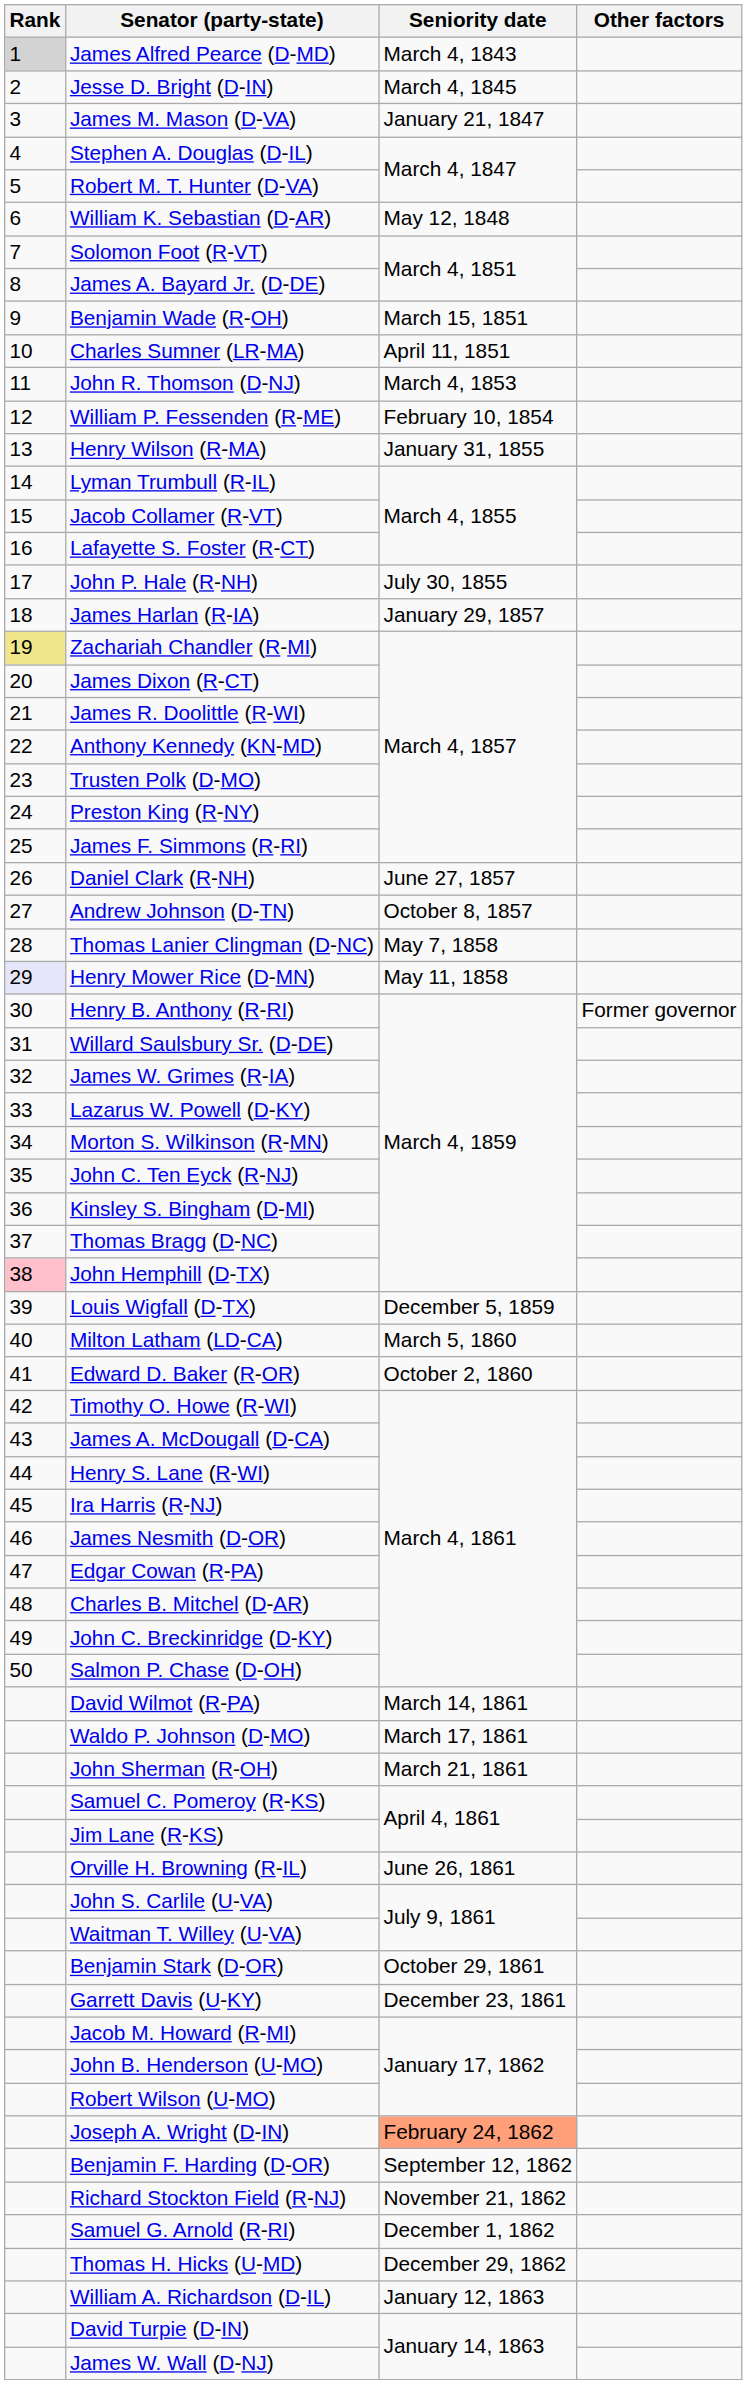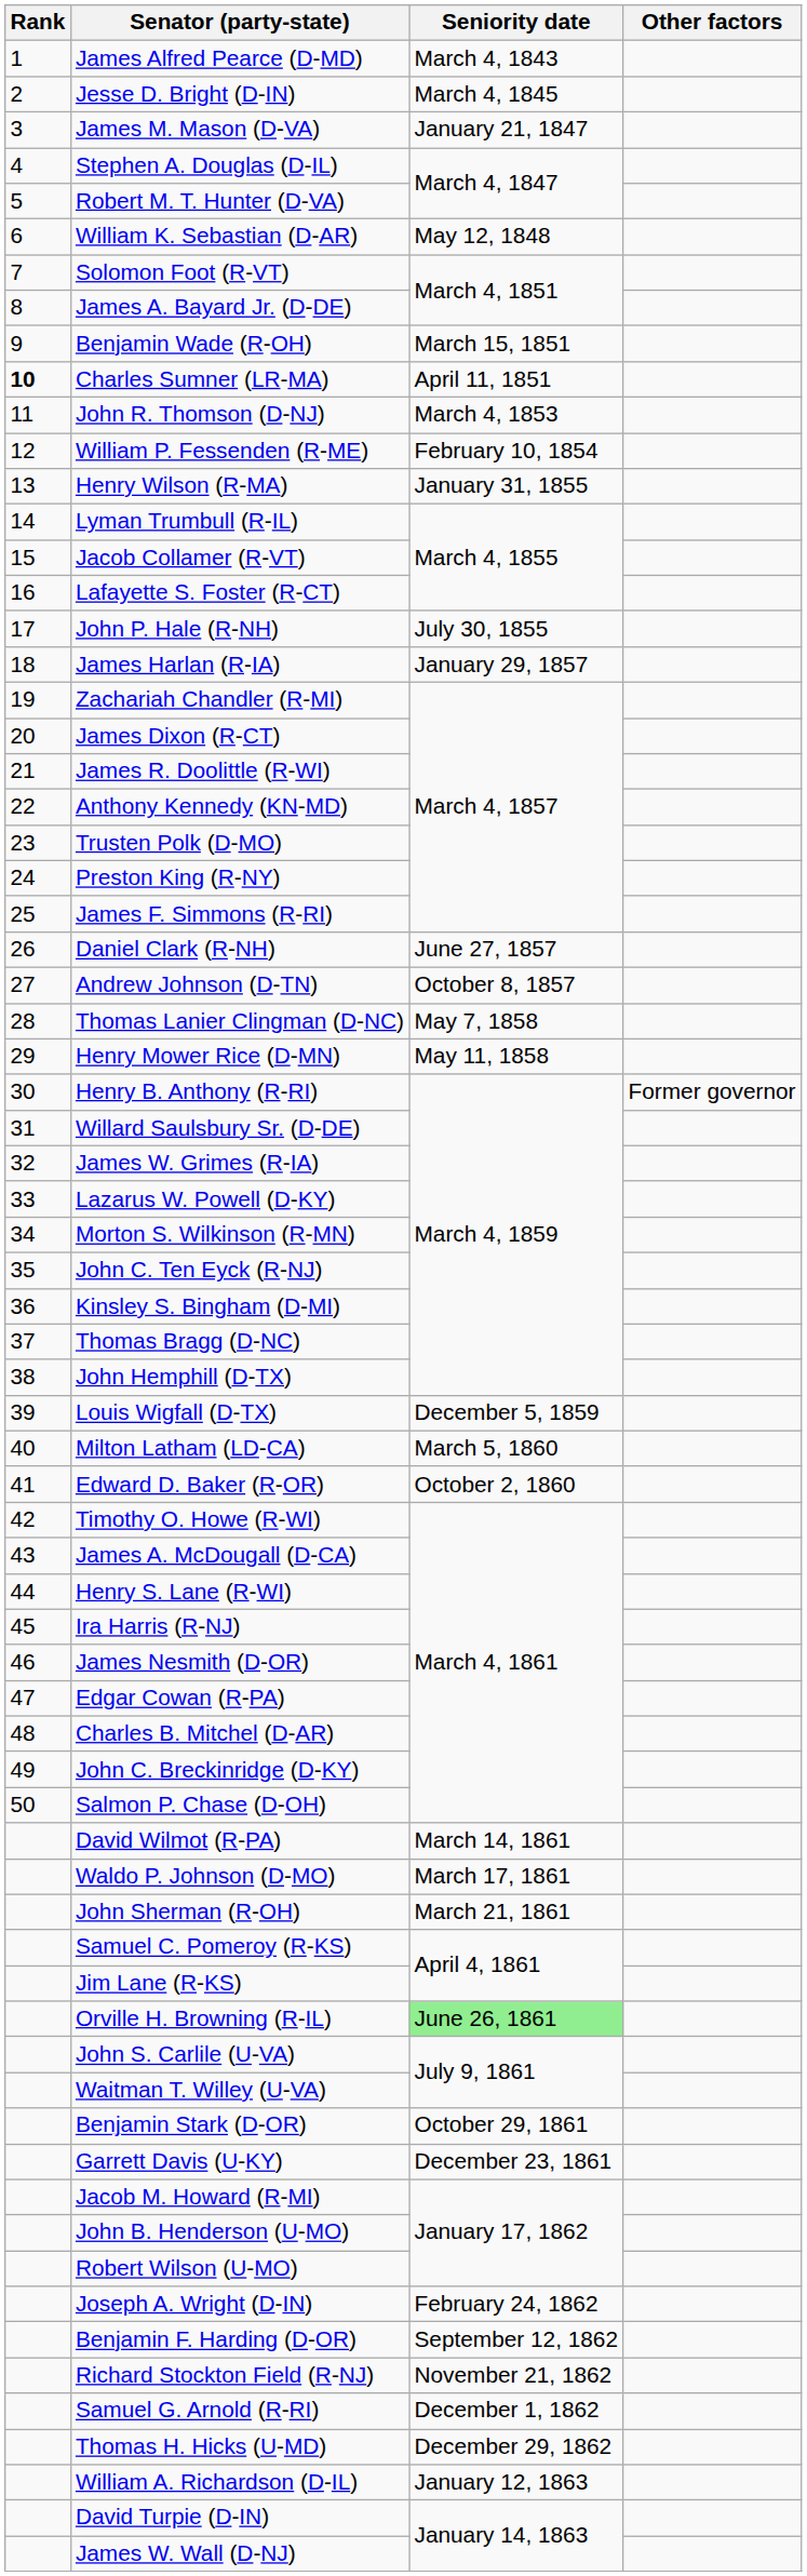James Alfred Pearce (D-MD) | Rank: lightgrey background -> no background
Charles Sumner (LR-MA) | Rank: normal -> bold
Zachariah Chandler (R-MI) | Rank: khaki background -> no background
Henry Mower Rice (D-MN) | Rank: lavender background -> no background
John Hemphill (D-TX) | Rank: pink background -> no background
Orville H. Browning (R-IL) | Seniority date: no background -> lightgreen background
Joseph A. Wright (D-IN) | Seniority date: lightsalmon background -> no background
